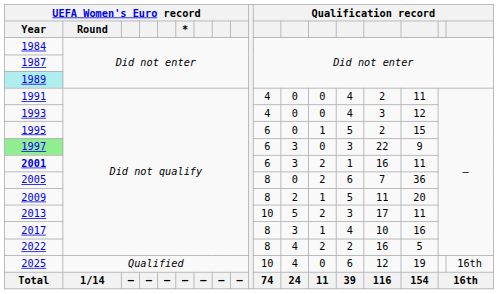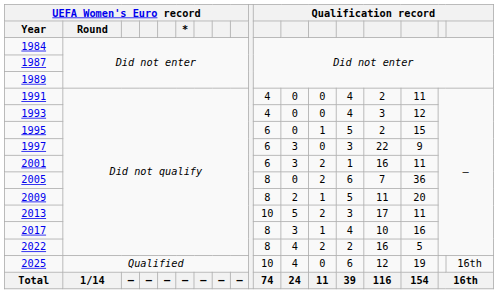1989 | UEFA Women's Euro record / Year: paleturquoise background -> no background
1997 | UEFA Women's Euro record / Year: lightgreen background -> no background
2001 | UEFA Women's Euro record / Year: bold -> normal
